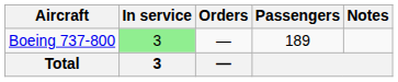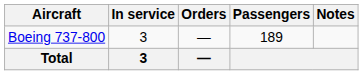Boeing 737-800 | In service: lightgreen background -> no background
